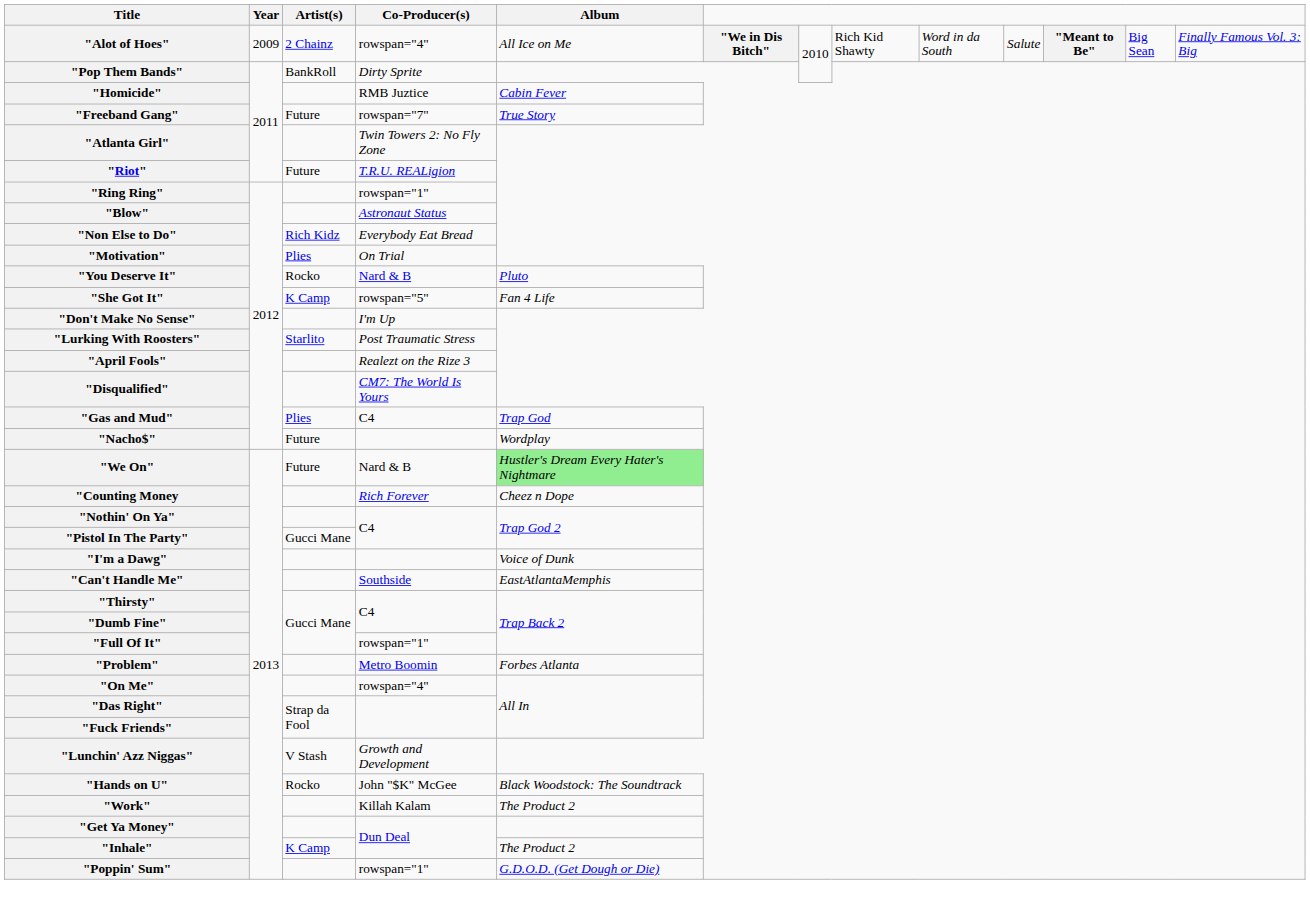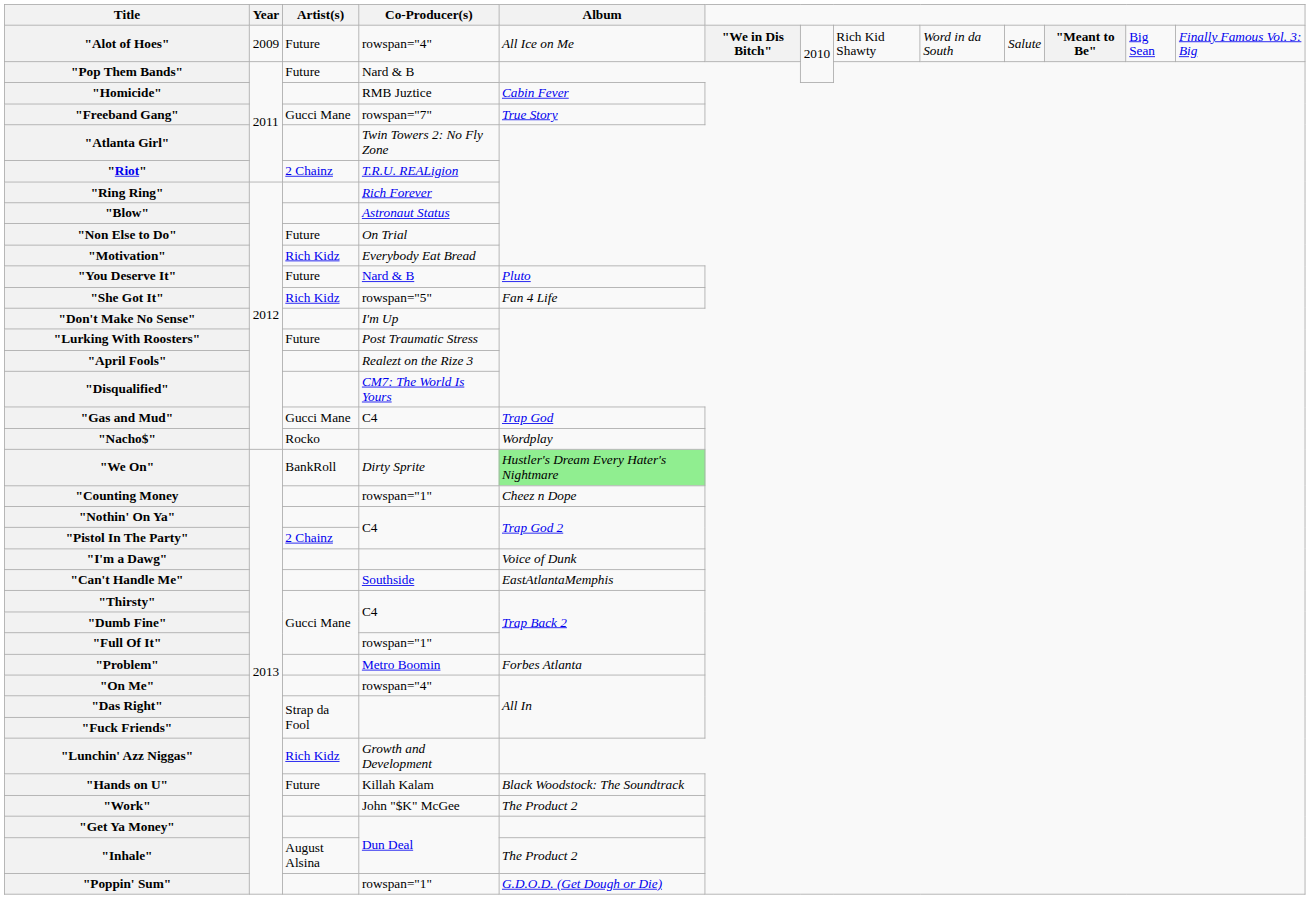"Alot of Hoes" | Artist(s): 2 Chainz -> Future
"Pop Them Bands" | Artist(s): BankRoll -> Future
"Pop Them Bands" | Co-Producer(s): Dirty Sprite -> Nard & B
"Freeband Gang" | Artist(s): Future -> Gucci Mane
"Riot" | Artist(s): Future -> 2 Chainz
"Ring Ring" | Co-Producer(s): rowspan="1" -> Rich Forever
"Non Else to Do" | Artist(s): Rich Kidz -> Future
"Non Else to Do" | Co-Producer(s): Everybody Eat Bread -> On Trial
"Motivation" | Artist(s): Plies -> Rich Kidz
"Motivation" | Co-Producer(s): On Trial -> Everybody Eat Bread
"You Deserve It" | Artist(s): Rocko -> Future
"She Got It" | Artist(s): K Camp -> Rich Kidz
"Lurking With Roosters" | Artist(s): Starlito -> Future
"Gas and Mud" | Artist(s): Plies -> Gucci Mane
"Nacho$" | Artist(s): Future -> Rocko
"We On" | Artist(s): Future -> BankRoll
"We On" | Co-Producer(s): Nard & B -> Dirty Sprite
"Counting Money | Co-Producer(s): Rich Forever -> rowspan="1"
"Pistol In The Party" | Artist(s): Gucci Mane -> 2 Chainz
"Lunchin' Azz Niggas" | Artist(s): V Stash -> Rich Kidz
"Hands on U" | Artist(s): Rocko -> Future
"Hands on U" | Co-Producer(s): John "$K" McGee -> Killah Kalam
"Work" | Co-Producer(s): Killah Kalam -> John "$K" McGee
"Inhale" | Artist(s): K Camp -> August Alsina
